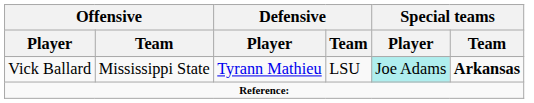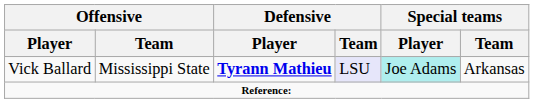Vick Ballard | Defensive / Player: normal -> bold
Vick Ballard | Defensive / Team: no background -> lavender background
Vick Ballard | Special teams / Team: bold -> normal
